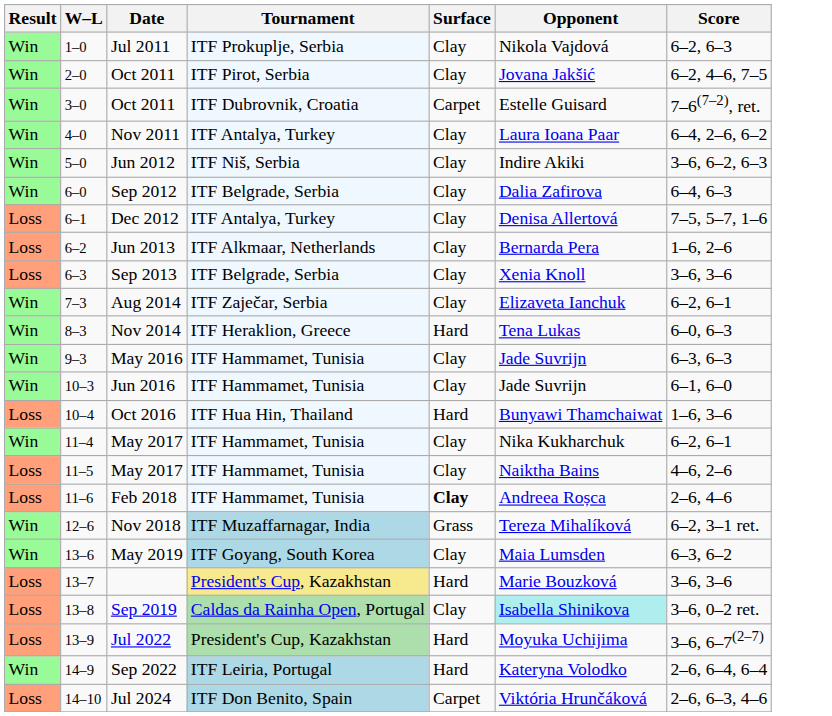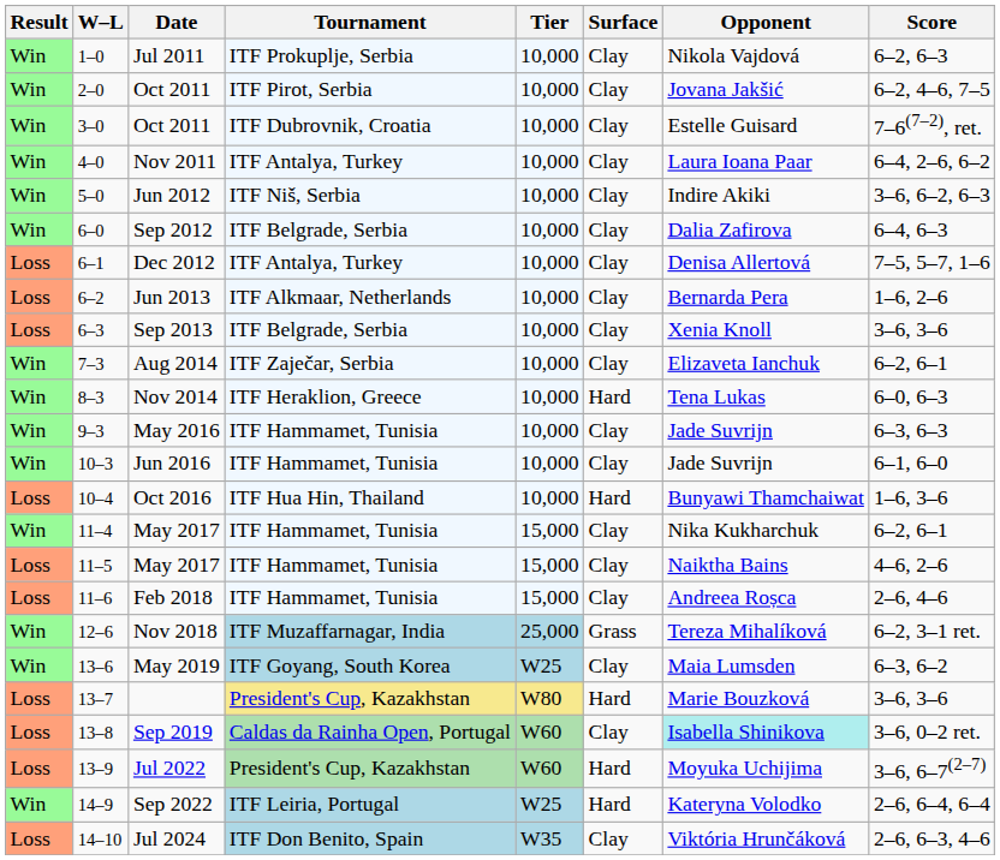+ column: Tier | 10,000 | 10,000 | 10,000 | 10,000 | 10,000 | 10,000 | 10,000 | 10,000 | 10,000 | 10,000 | 10,000 | 10,000 | 10,000 | 10,000 | 15,000 | 15,000 | 15,000 | 25,000 | W25 | W80 | W60 | W60 | W25 | W35
3–0 / Oct 2011 | Surface: Carpet -> Clay
Feb 2018 | Surface: bold -> normal
Jul 2024 | Surface: Carpet -> Clay
